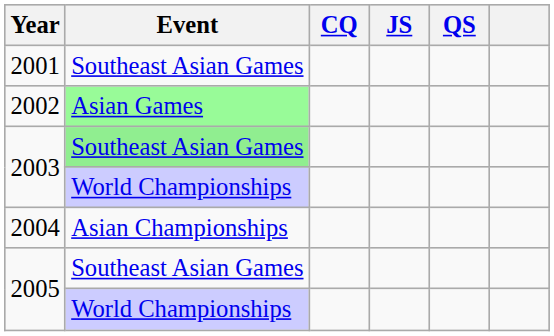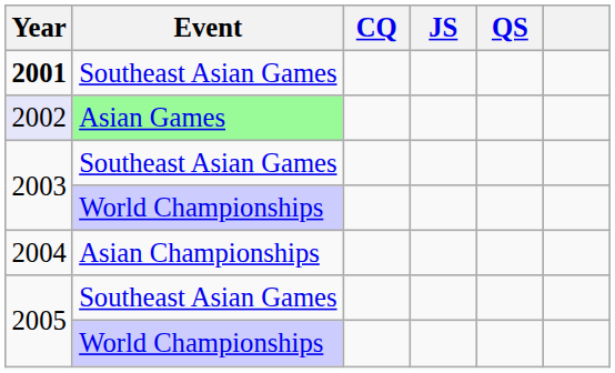2001 | Year: normal -> bold
2002 | Year: no background -> lavender background
2003 / Southeast Asian Games | Event: lightgreen background -> no background
